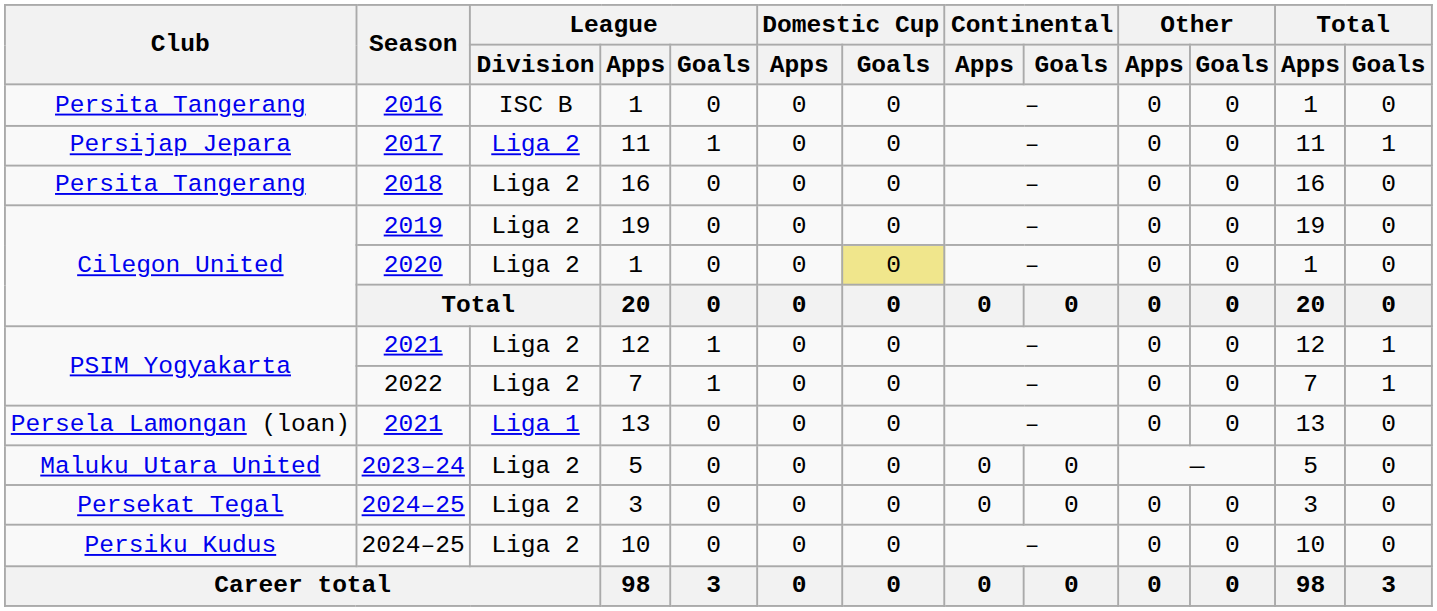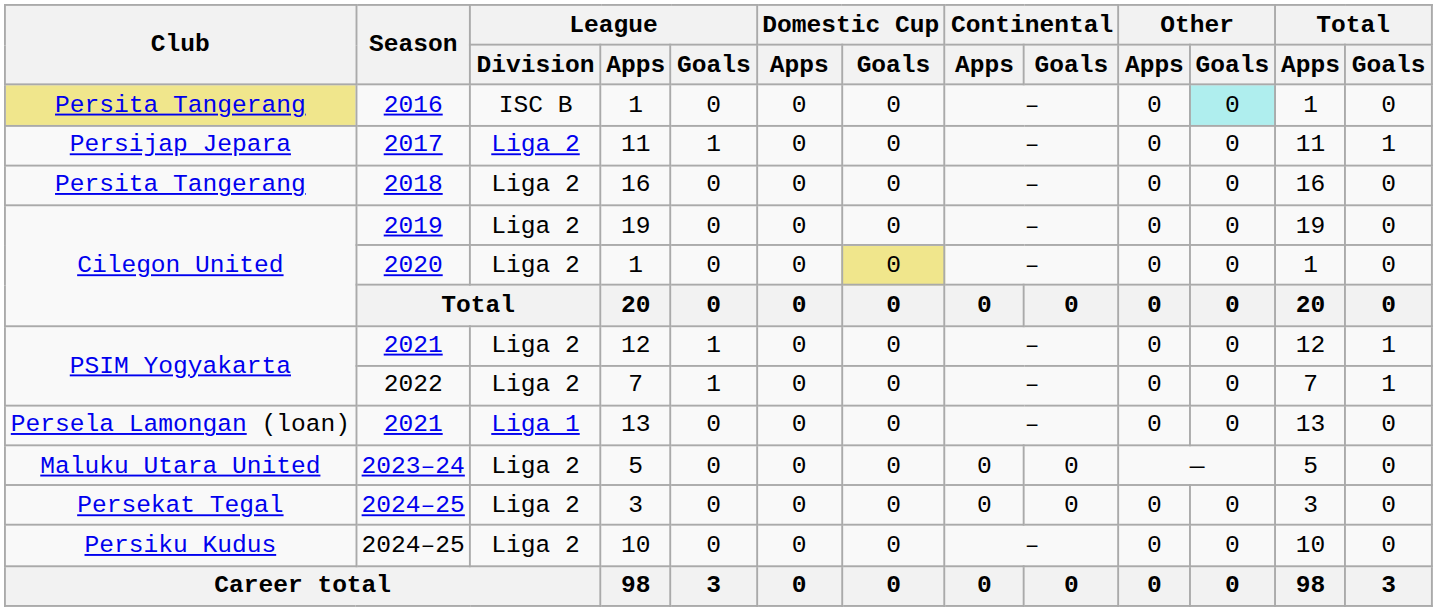2016 / 1 | Club: no background -> khaki background
2016 / 1 | Other / Goals: no background -> paleturquoise background
